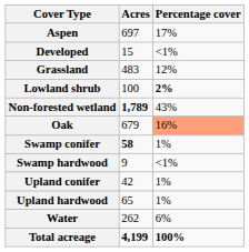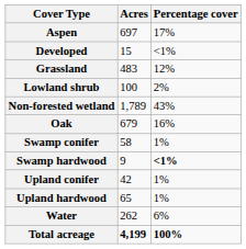Lowland shrub | Percentage cover: bold -> normal
Non-forested wetland | Acres: bold -> normal
Oak | Percentage cover: lightsalmon background -> no background
Swamp conifer | Acres: bold -> normal
Swamp hardwood | Percentage cover: normal -> bold
